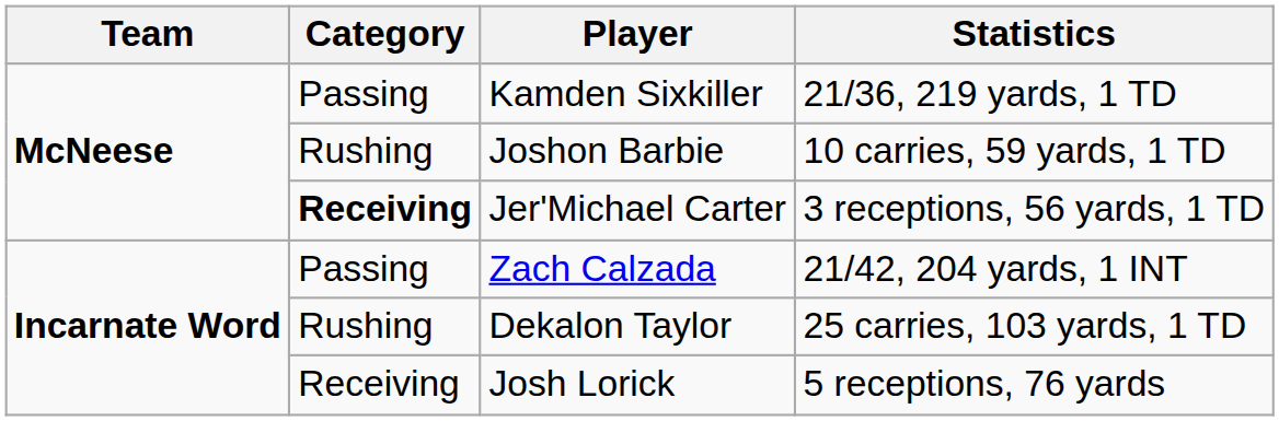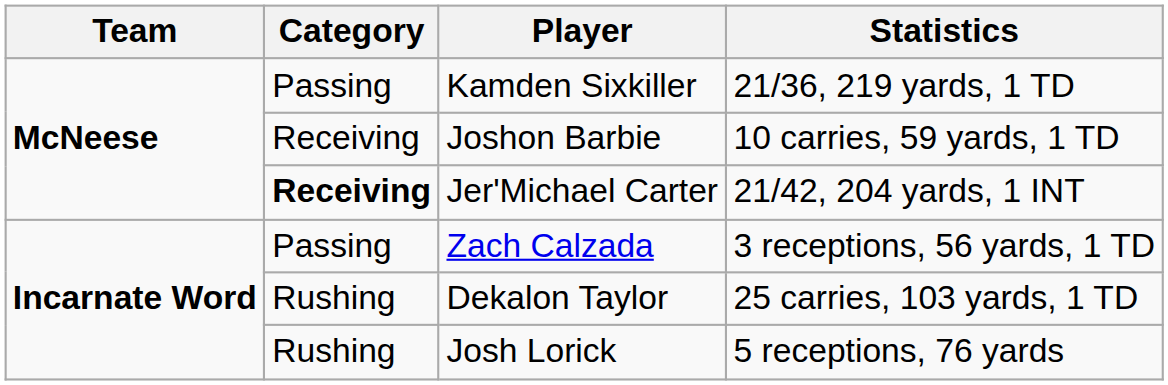Joshon Barbie | Category: Rushing -> Receiving
Jer'Michael Carter | Statistics: 3 receptions, 56 yards, 1 TD -> 21/42, 204 yards, 1 INT
Zach Calzada | Statistics: 21/42, 204 yards, 1 INT -> 3 receptions, 56 yards, 1 TD
Josh Lorick | Category: Receiving -> Rushing
